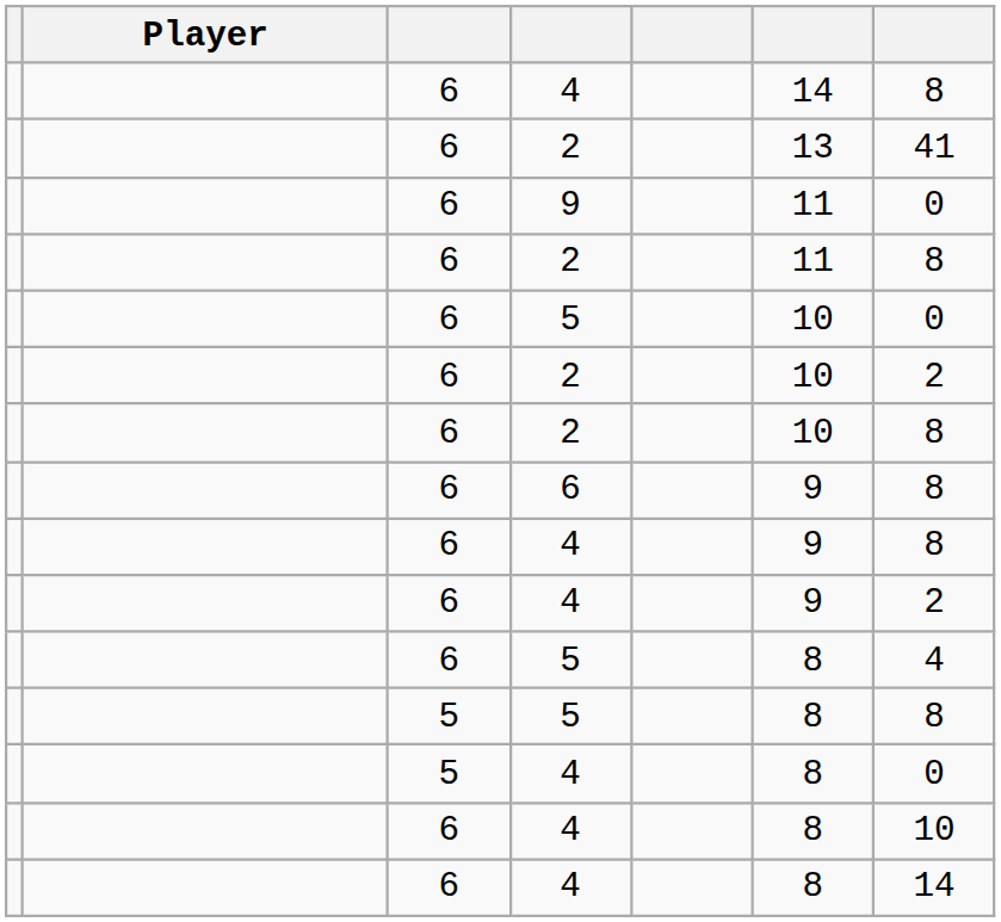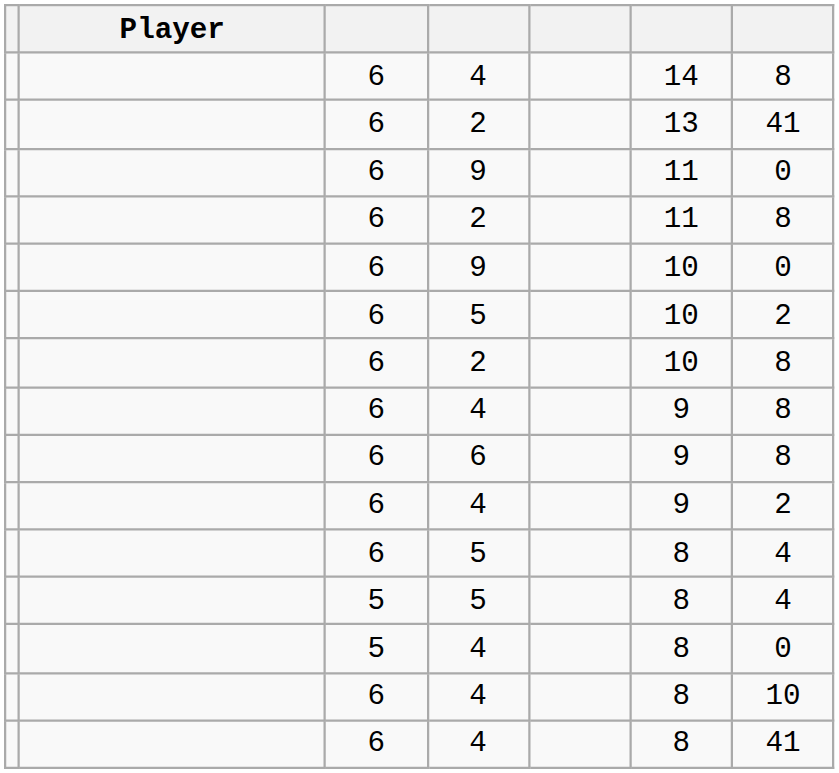row 6 | column 4: 5 -> 9
row 7 | column 4: 2 -> 5
row 9 | column 4: 6 -> 4
row 10 | column 4: 4 -> 6
row 13 | column 7: 8 -> 4
row 16 | column 7: 14 -> 41
